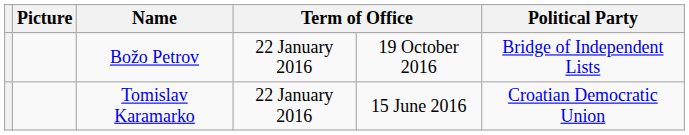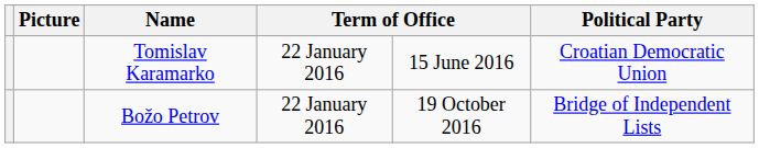rows swapped: Tomislav Karamarko <-> Božo Petrov
